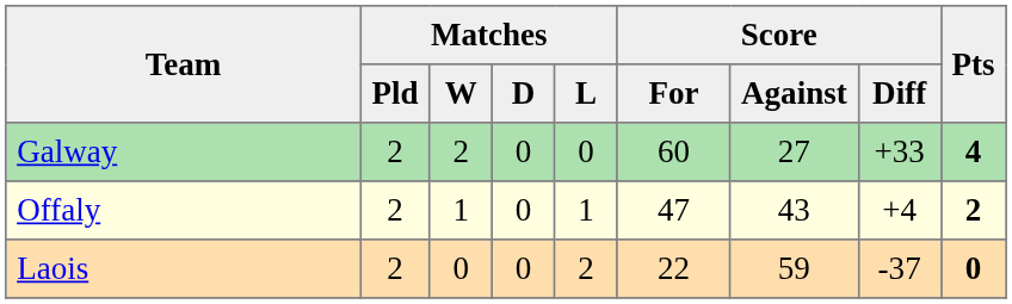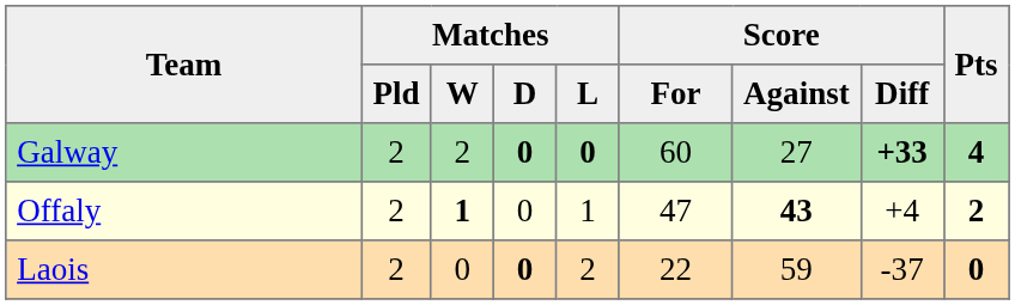Galway | Matches / D: normal -> bold
Galway | Matches / L: normal -> bold
Galway | Score / Diff: normal -> bold
Offaly | Matches / W: normal -> bold
Offaly | Score / Against: normal -> bold
Laois | Matches / D: normal -> bold
